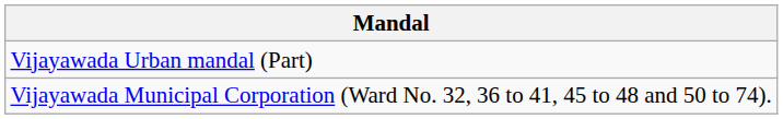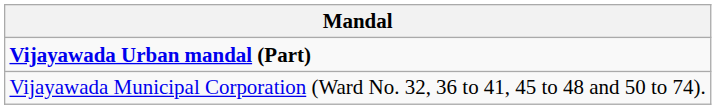row 2 | column 1: normal -> bold
